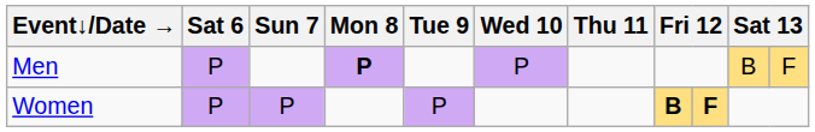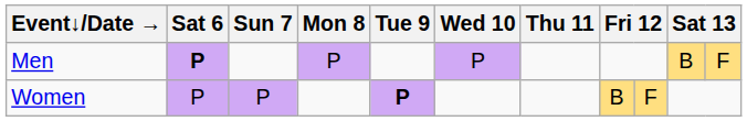Men | Sat 6: normal -> bold
Men | Mon 8: bold -> normal
Women | Tue 9: normal -> bold
Women | column 8: bold -> normal
Women | column 9: bold -> normal
